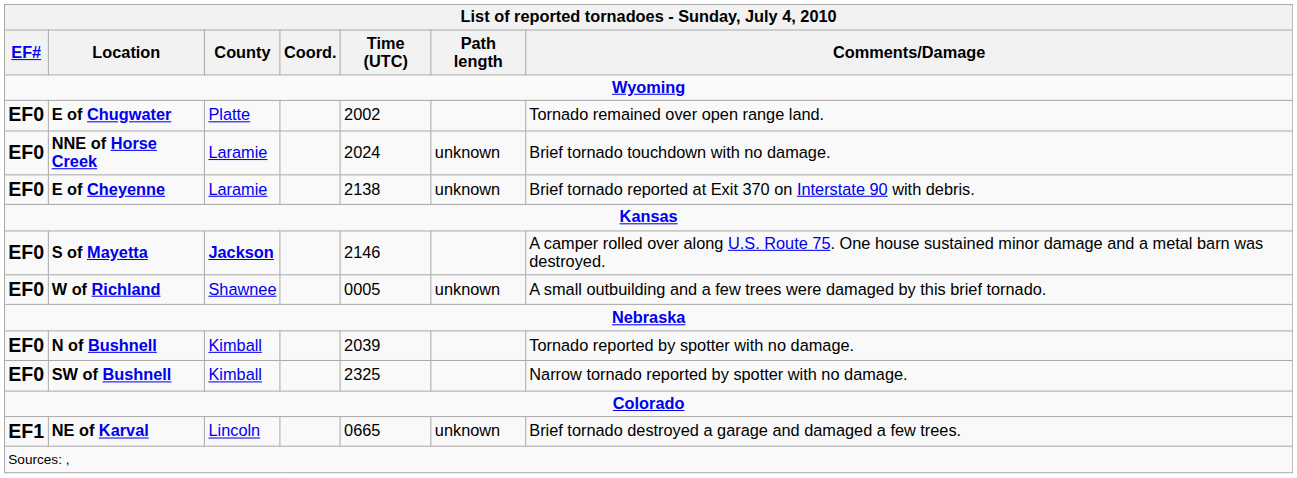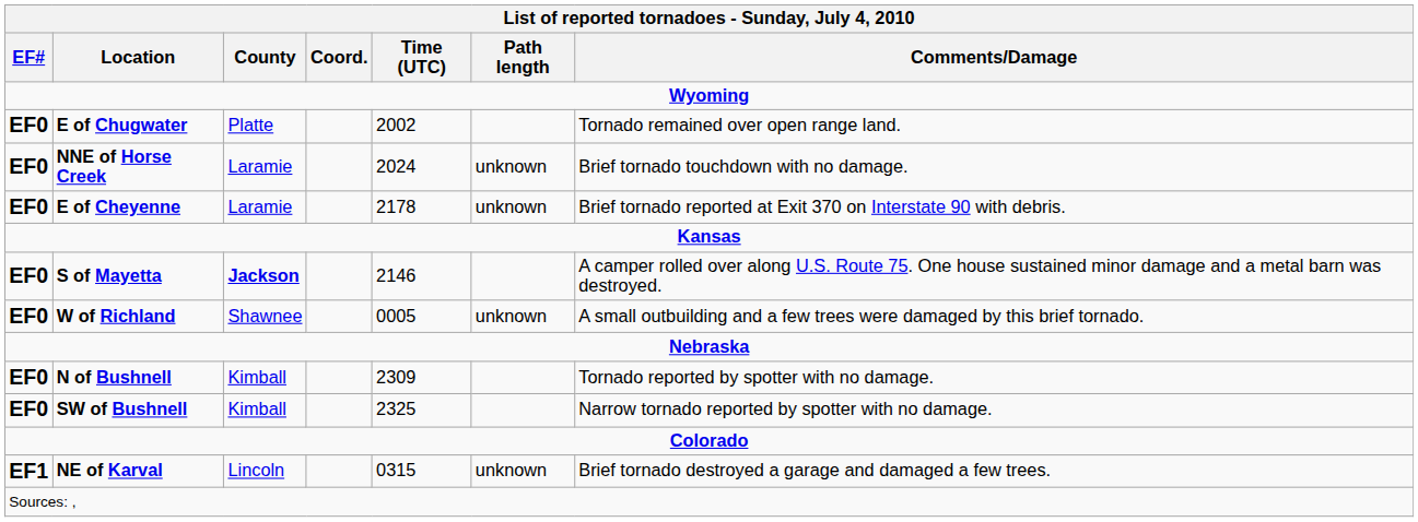E of Cheyenne | Time (UTC): 2138 -> 2178
N of Bushnell | Time (UTC): 2039 -> 2309
NE of Karval | Time (UTC): 0665 -> 0315
